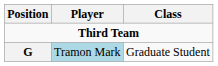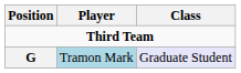G | Class: no background -> lavender background
